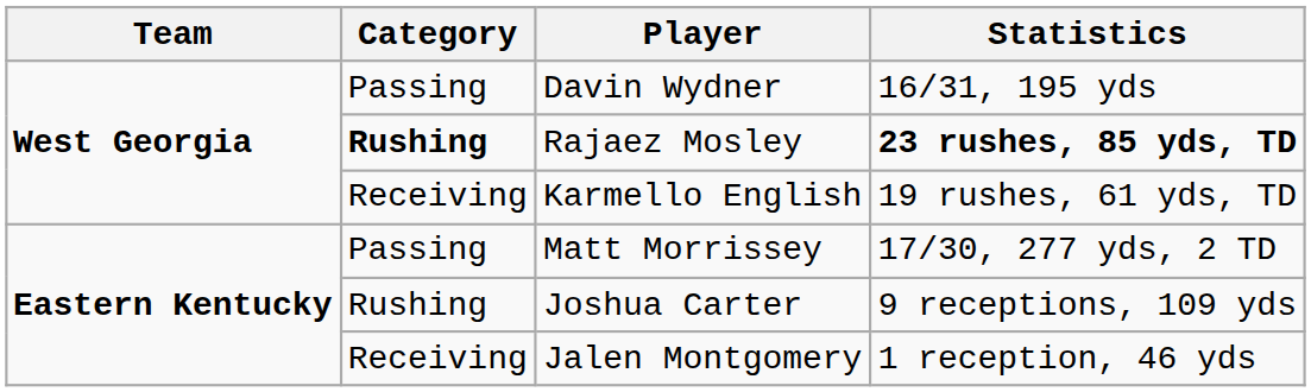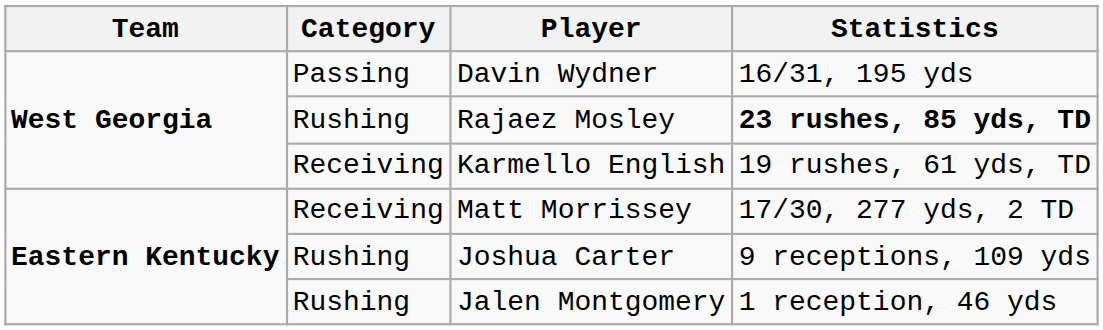Rajaez Mosley | Category: bold -> normal
Matt Morrissey | Category: Passing -> Receiving
Jalen Montgomery | Category: Receiving -> Rushing
